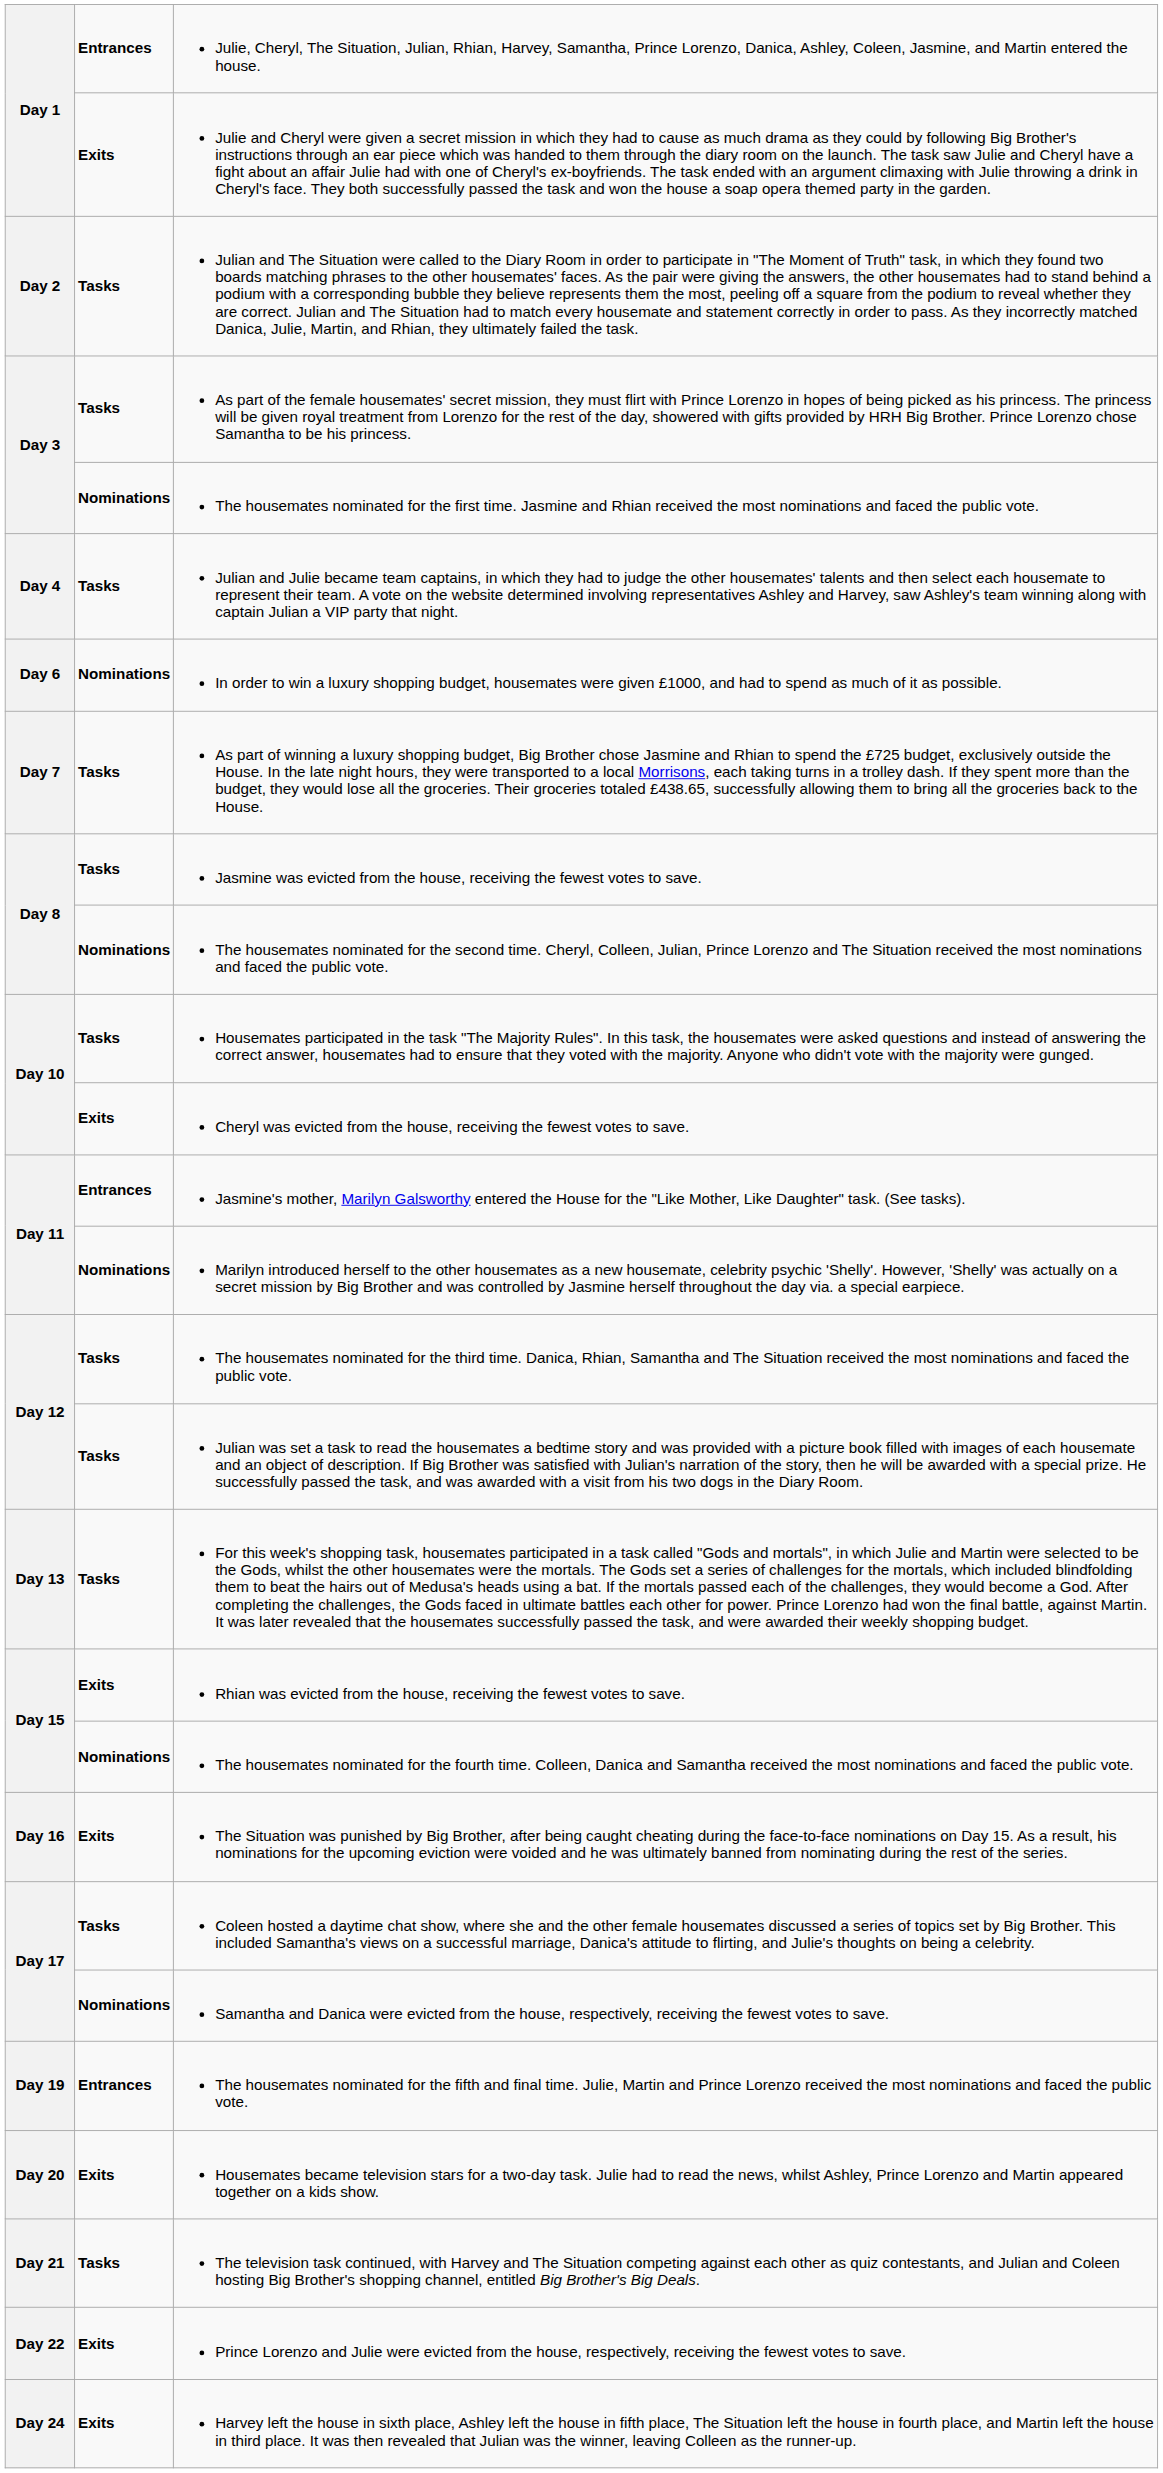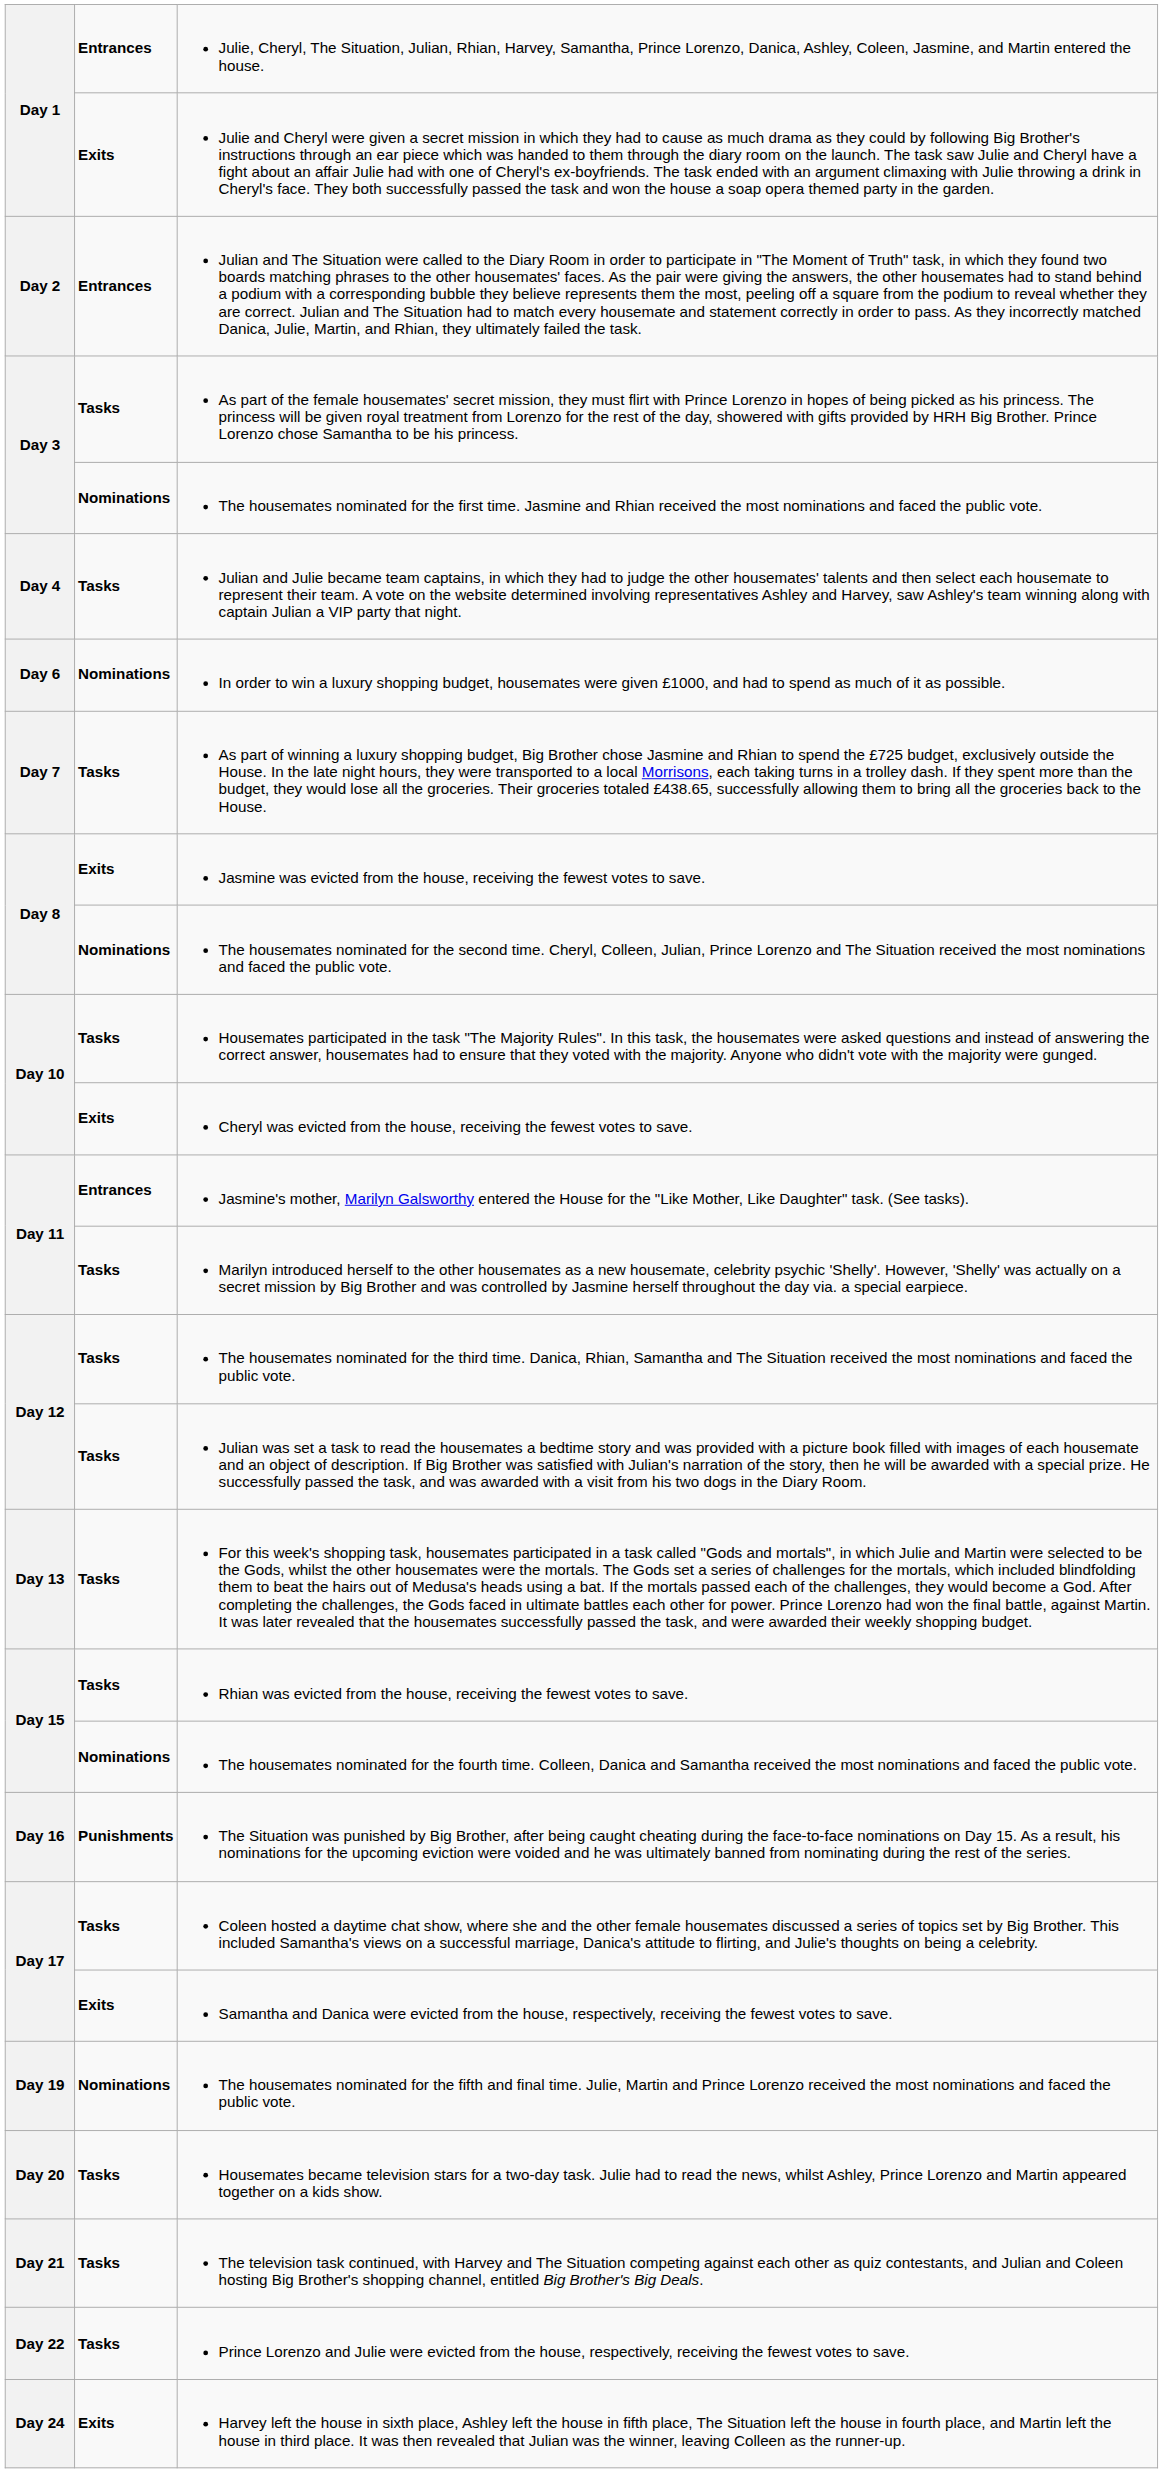row 3 | column 2: Tasks -> Entrances
row 9 | column 2: Tasks -> Exits
row 14 | column 2: Nominations -> Tasks
row 18 | column 2: Exits -> Tasks
row 20 | column 2: Exits -> Punishments
row 22 | column 2: Nominations -> Exits
row 23 | column 2: Entrances -> Nominations
row 24 | column 2: Exits -> Tasks
row 26 | column 2: Exits -> Tasks
